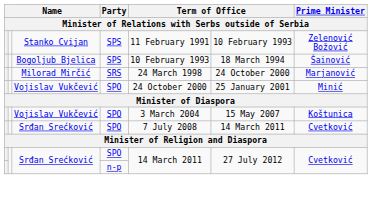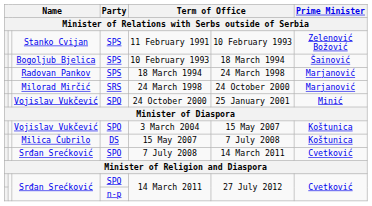+ row: Radovan Pankov | SPS | 18 March 1994 | 24 March 1998 | Marjanović
+ row: Milica Čubrilo | DS | 15 May 2007 | 7 July 2008 | Koštunica
